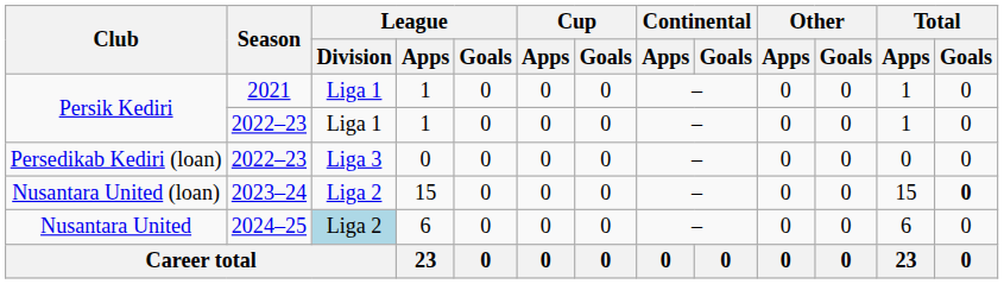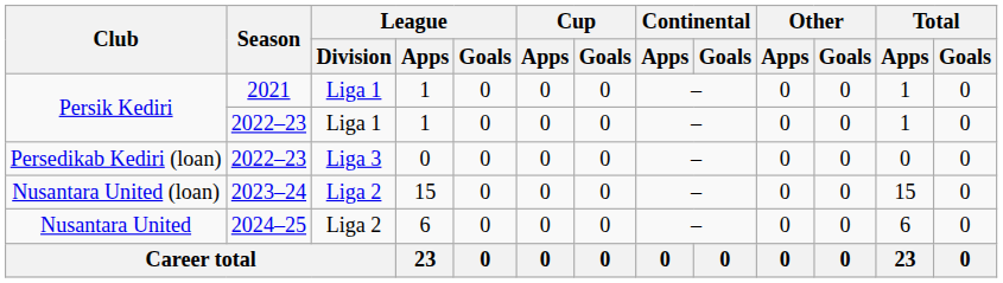Nusantara United (loan) | Total / Goals: bold -> normal
Nusantara United | League / Division: lightblue background -> no background
